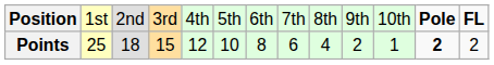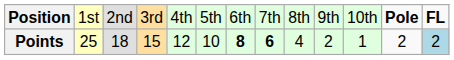Points | column 7: normal -> bold
Points | column 8: normal -> bold
Points | column 12: bold -> normal
Points | column 13: no background -> lightblue background
